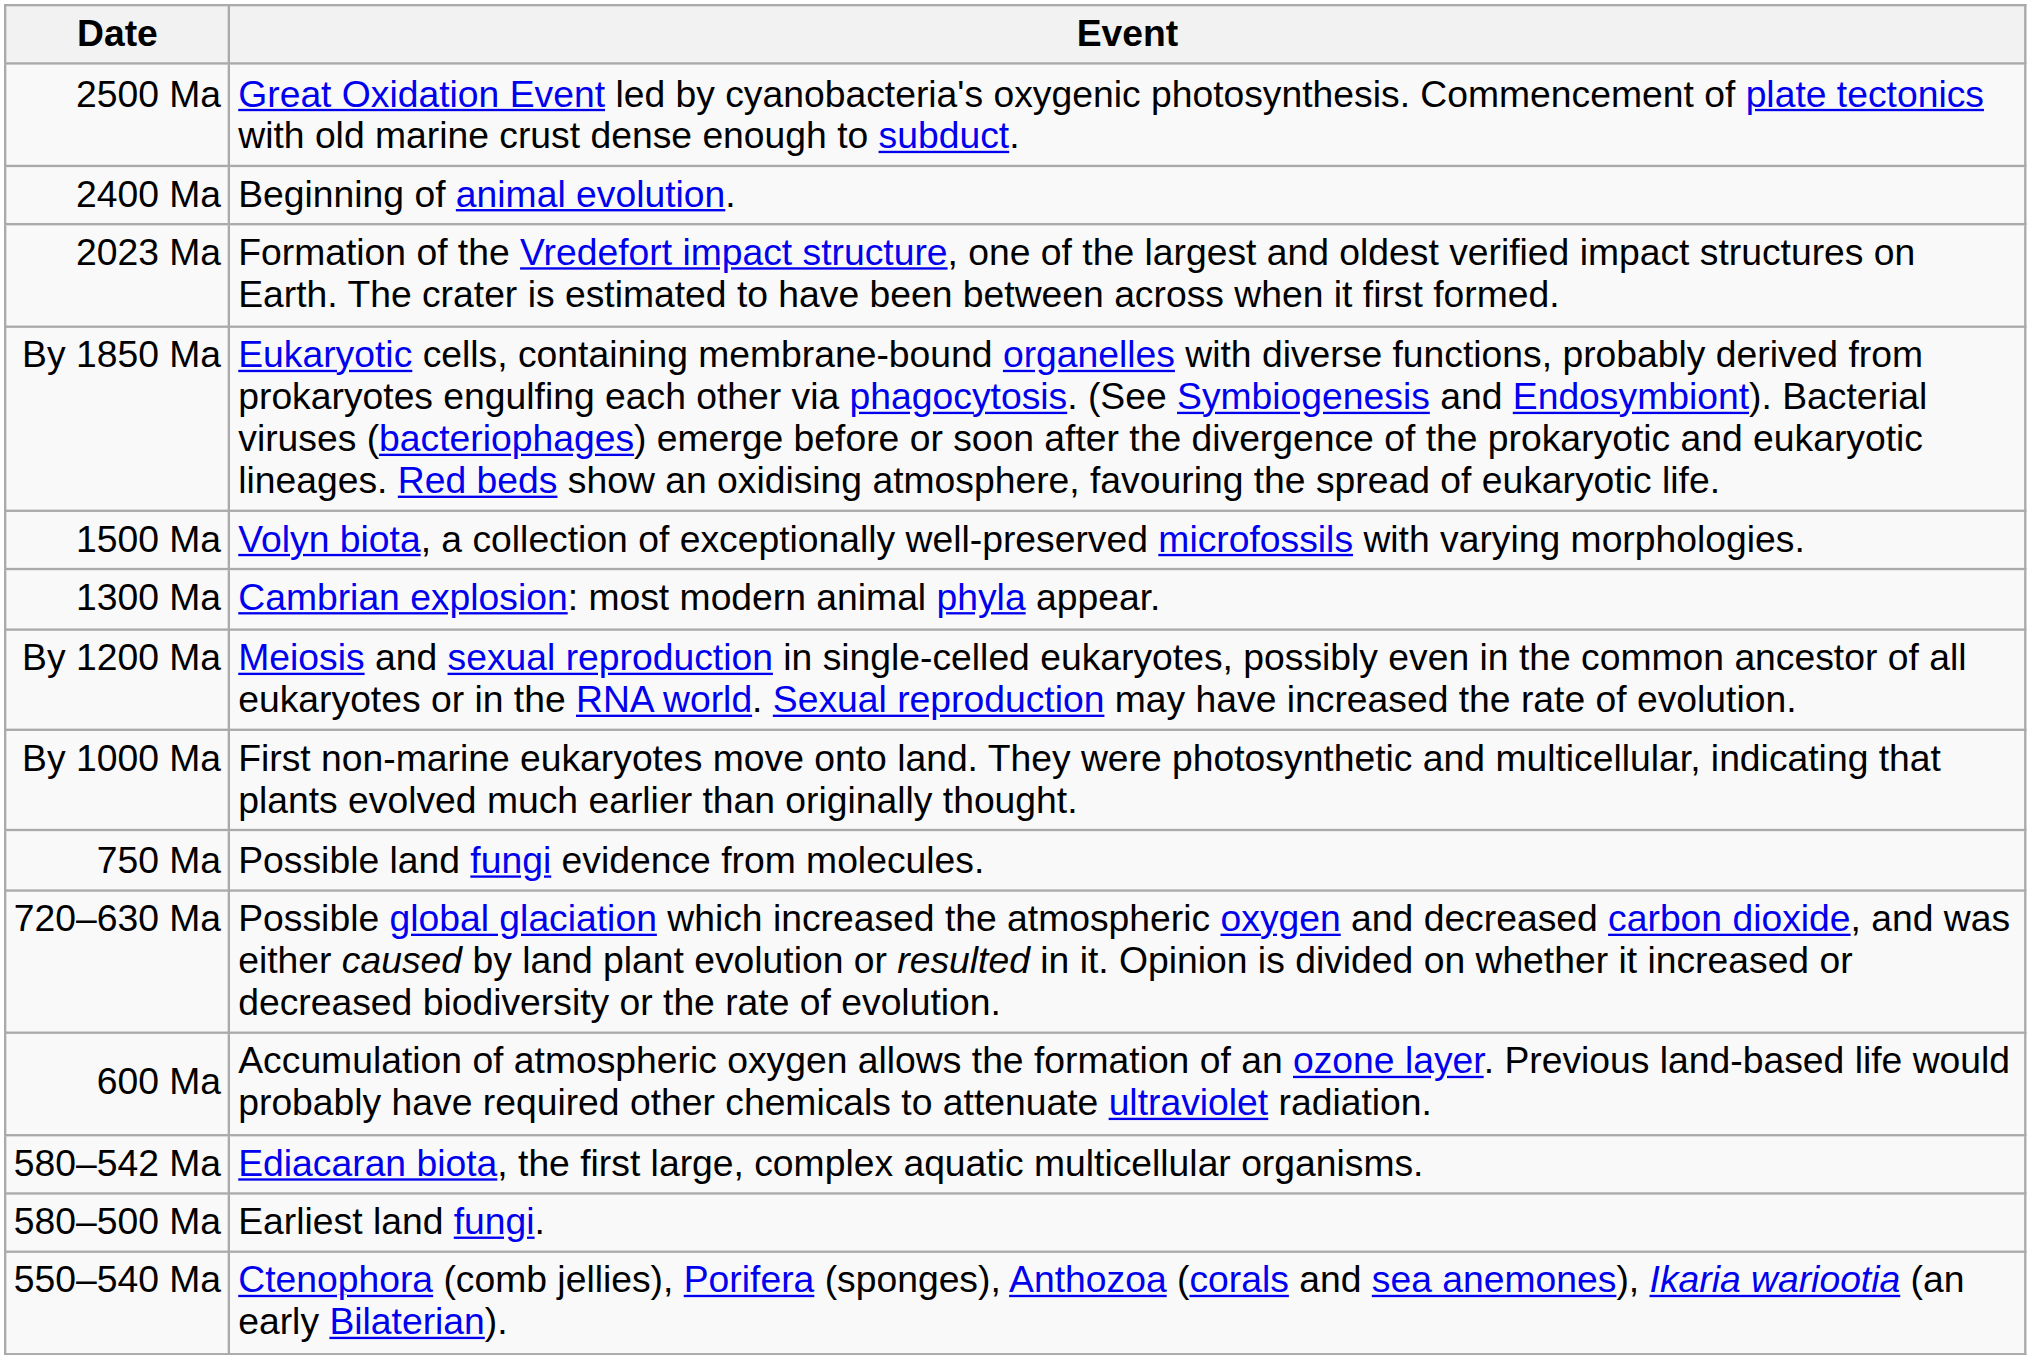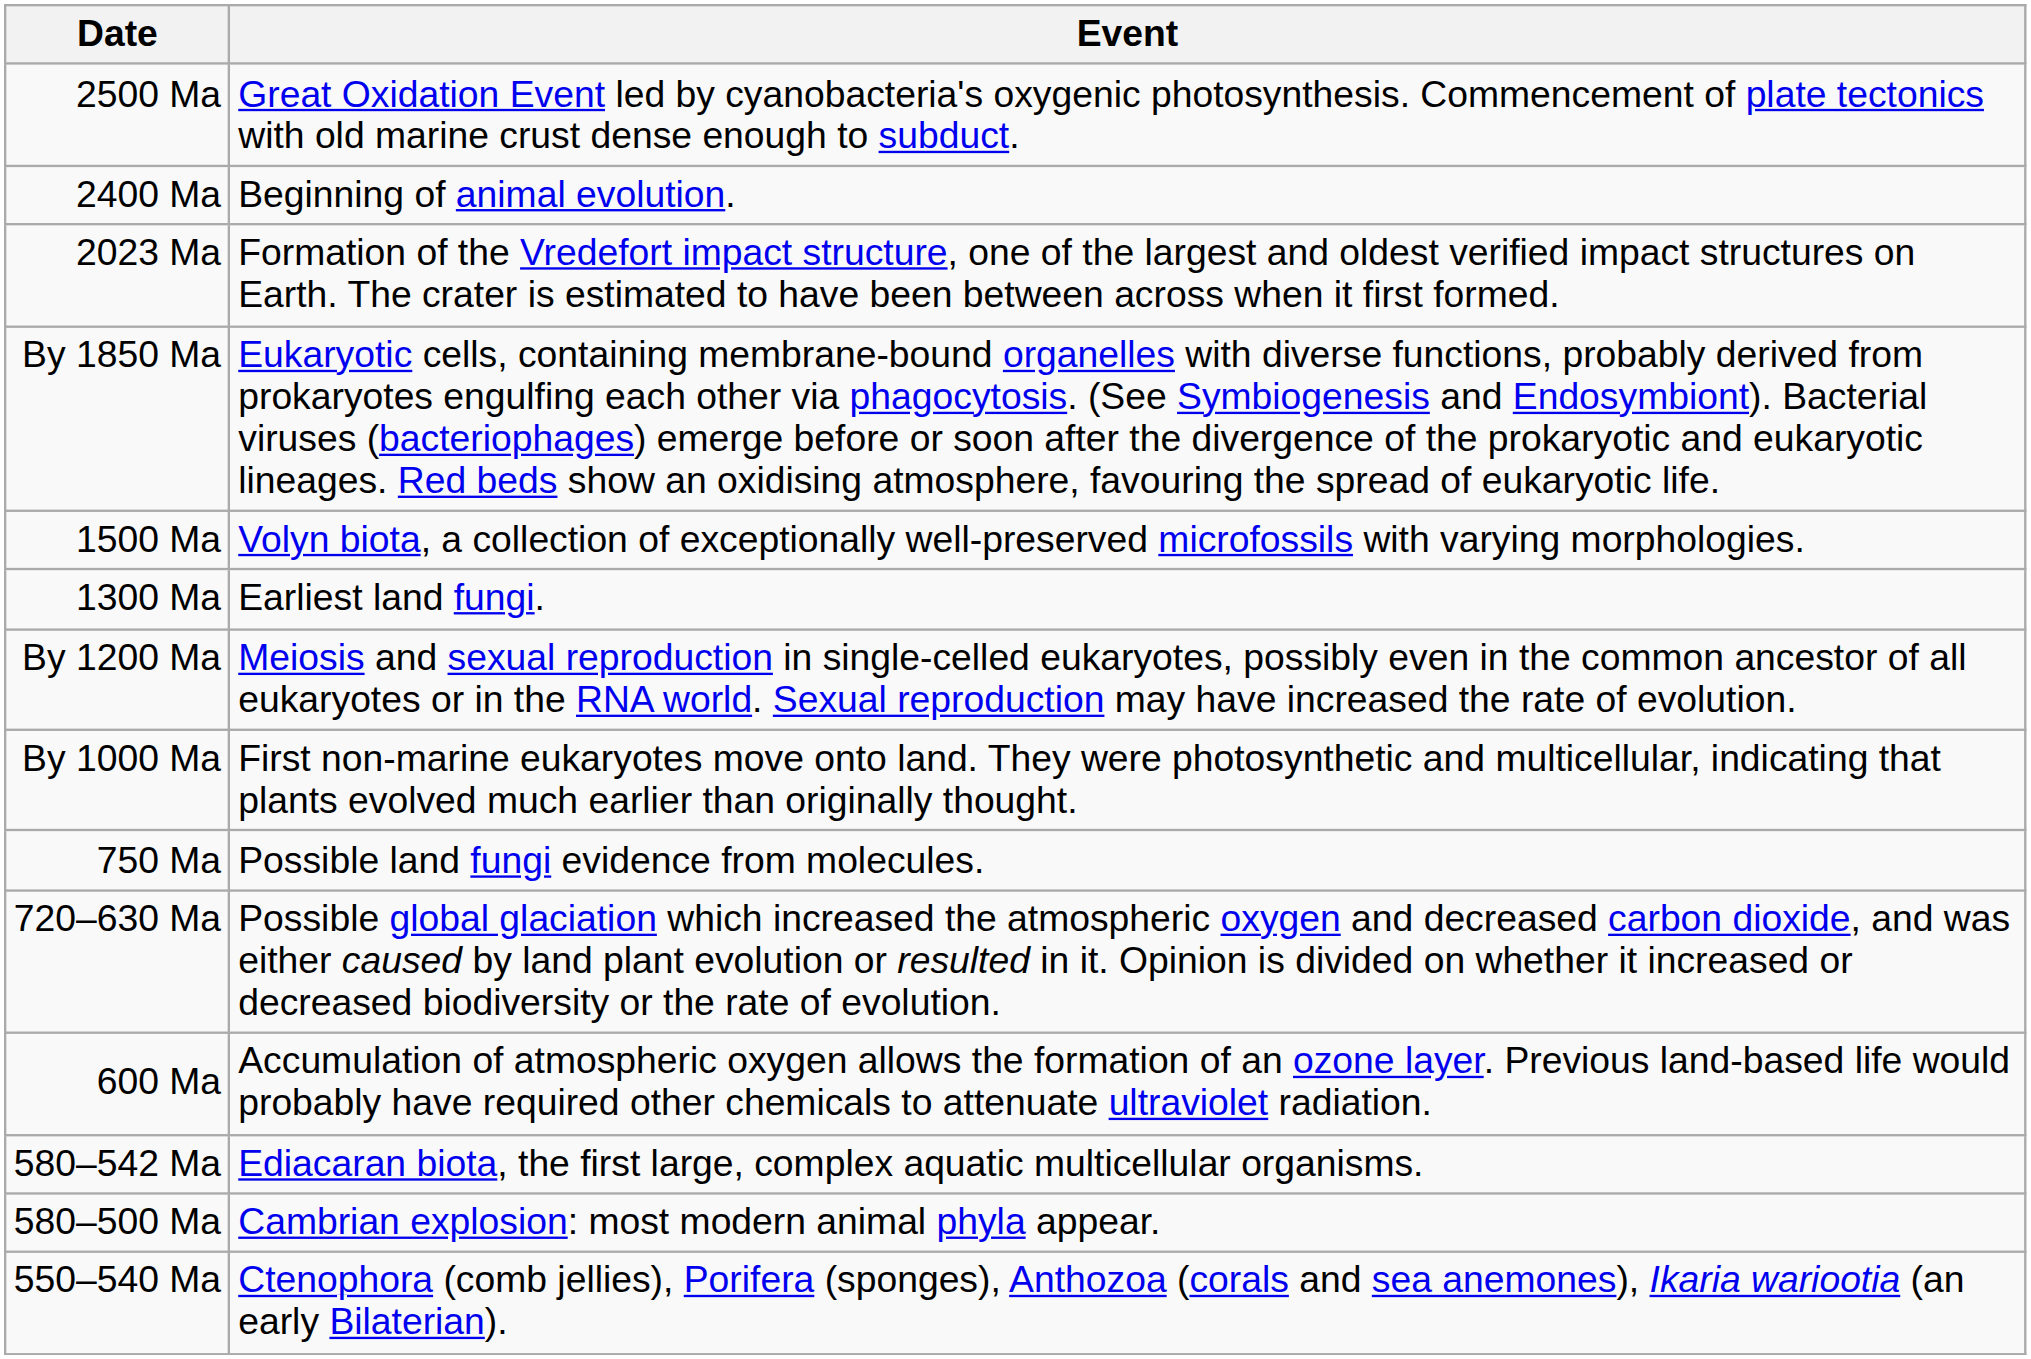1300 Ma | Event: Cambrian explosion: most modern animal phyla appear. -> Earliest land fungi.
580–500 Ma | Event: Earliest land fungi. -> Cambrian explosion: most modern animal phyla appear.
